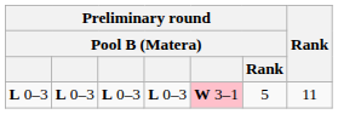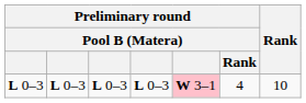row 4 | Preliminary round / Pool B (Matera) / Rank: 5 -> 4
row 4 | Rank: 11 -> 10
